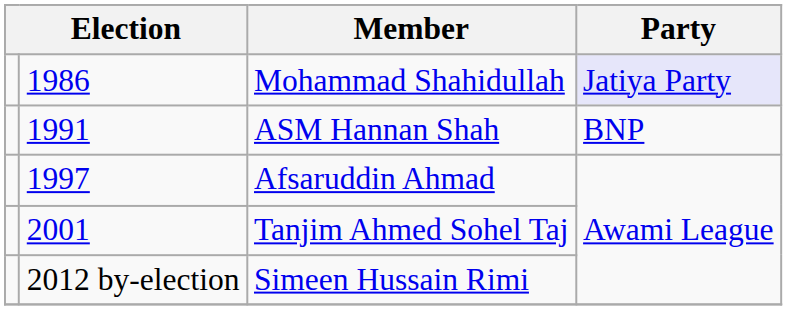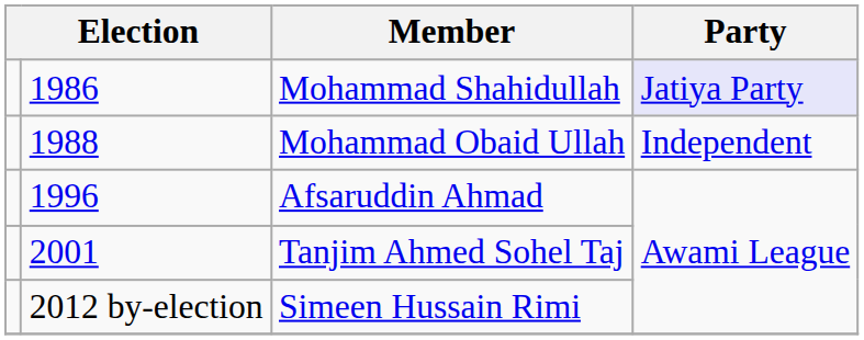+ row: 1988 | Mohammad Obaid Ullah | Independent
- row: 1991 | ASM Hannan Shah | BNP
Afsaruddin Ahmad | column 2: 1997 -> 1996
